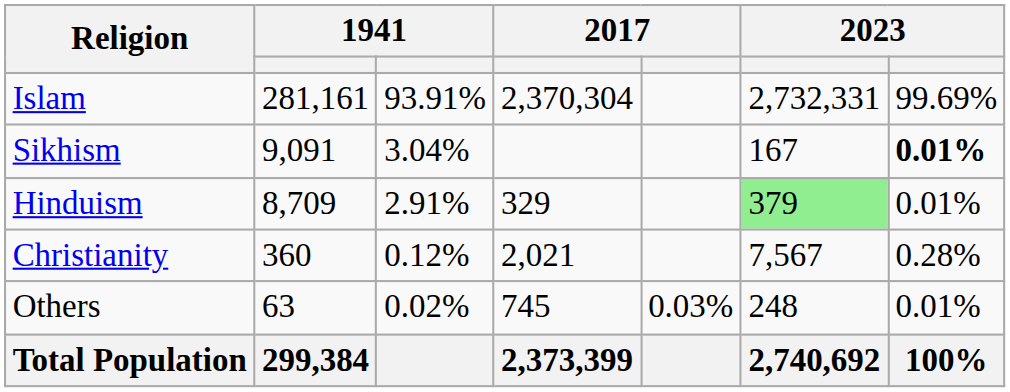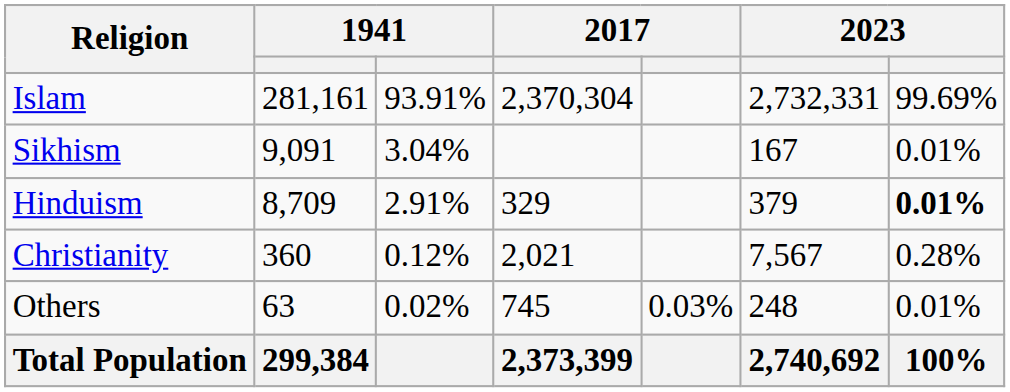Sikhism | column 7: bold -> normal
Hinduism | column 6: lightgreen background -> no background
Hinduism | column 7: normal -> bold
